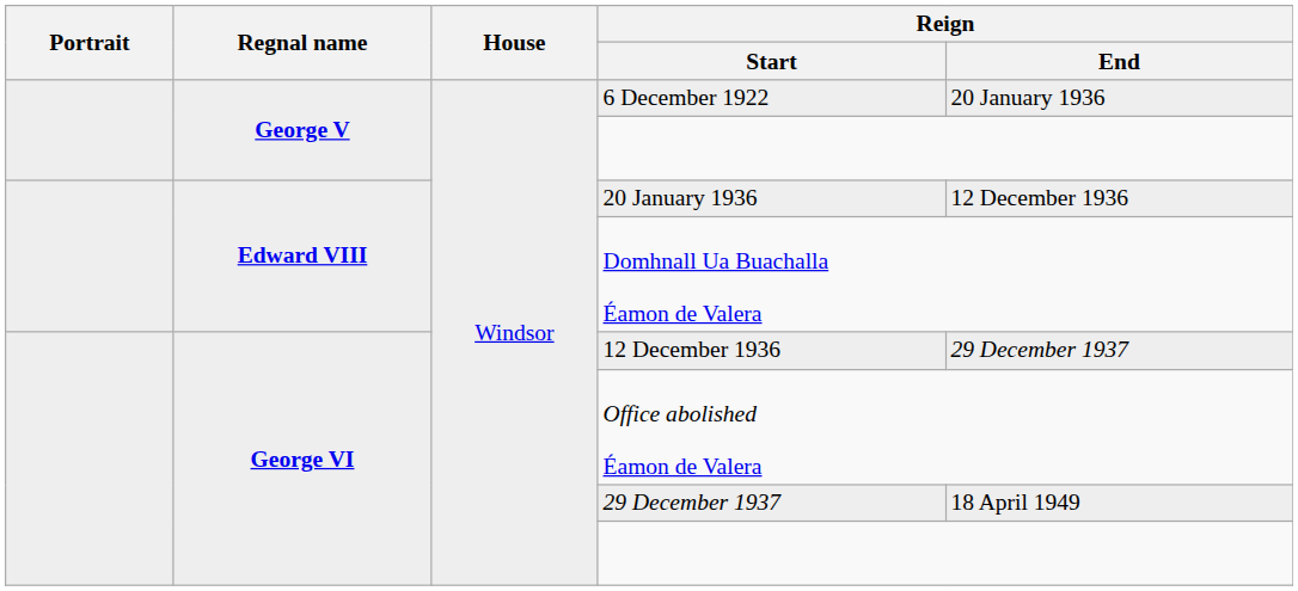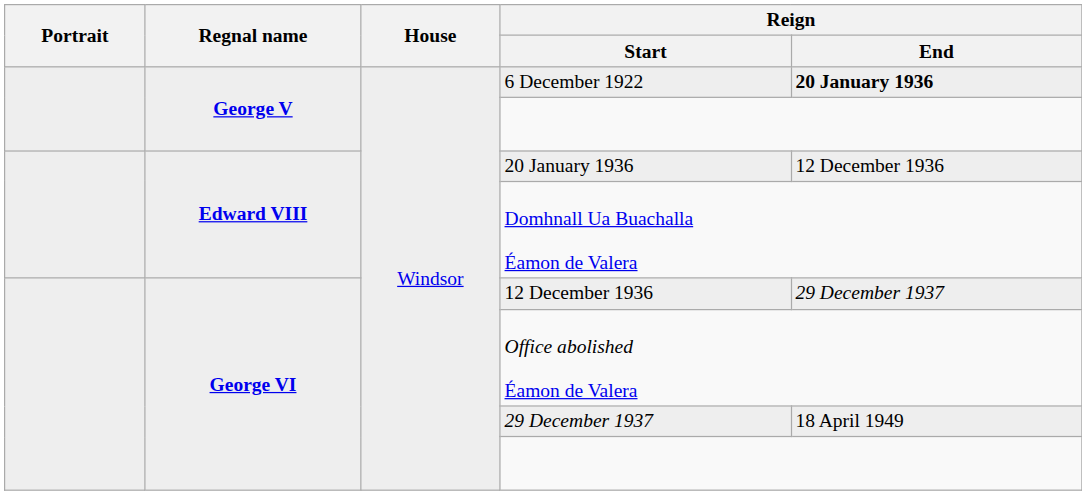6 December 1922 | Reign / End: normal -> bold
